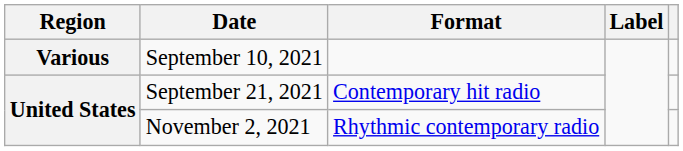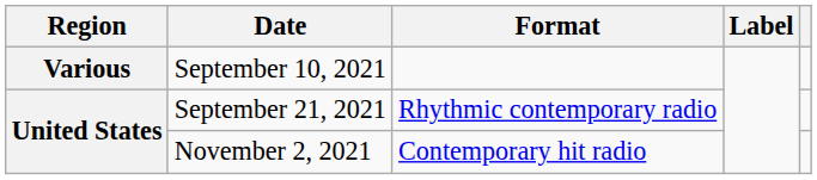September 21, 2021 | Format: Contemporary hit radio -> Rhythmic contemporary radio
November 2, 2021 | Format: Rhythmic contemporary radio -> Contemporary hit radio
